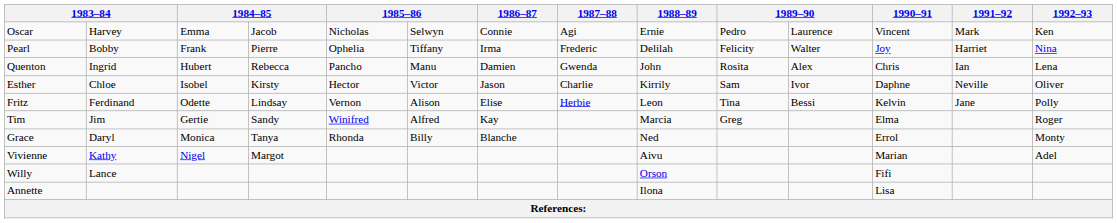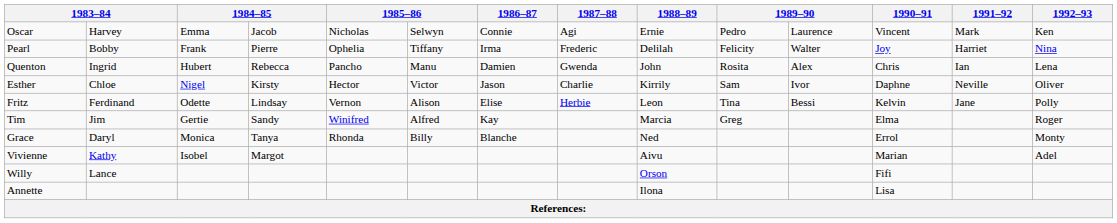Esther | column 3: Isobel -> Nigel
Vivienne | column 3: Nigel -> Isobel
